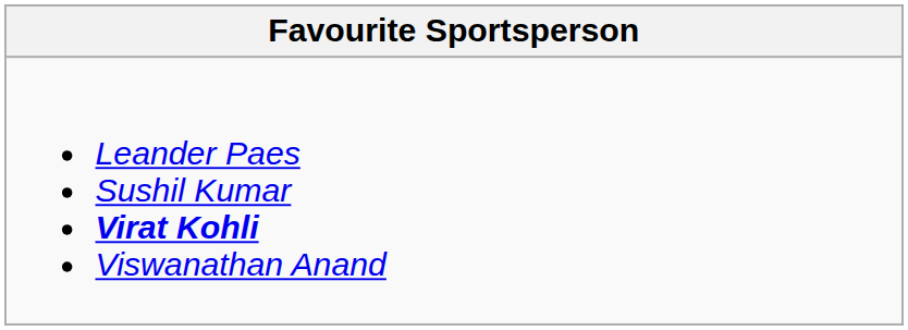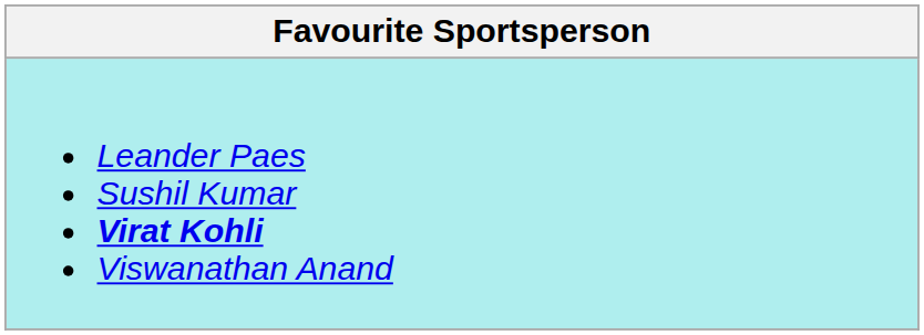row 2 | column 1: no background -> paleturquoise background
